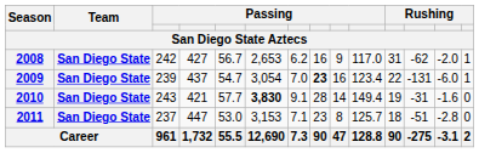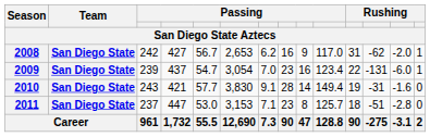2009 | column 8: bold -> normal
2010 | column 6: bold -> normal
